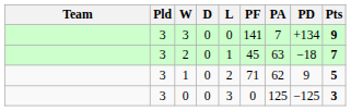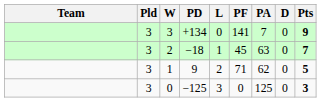columns swapped: D <-> PD
